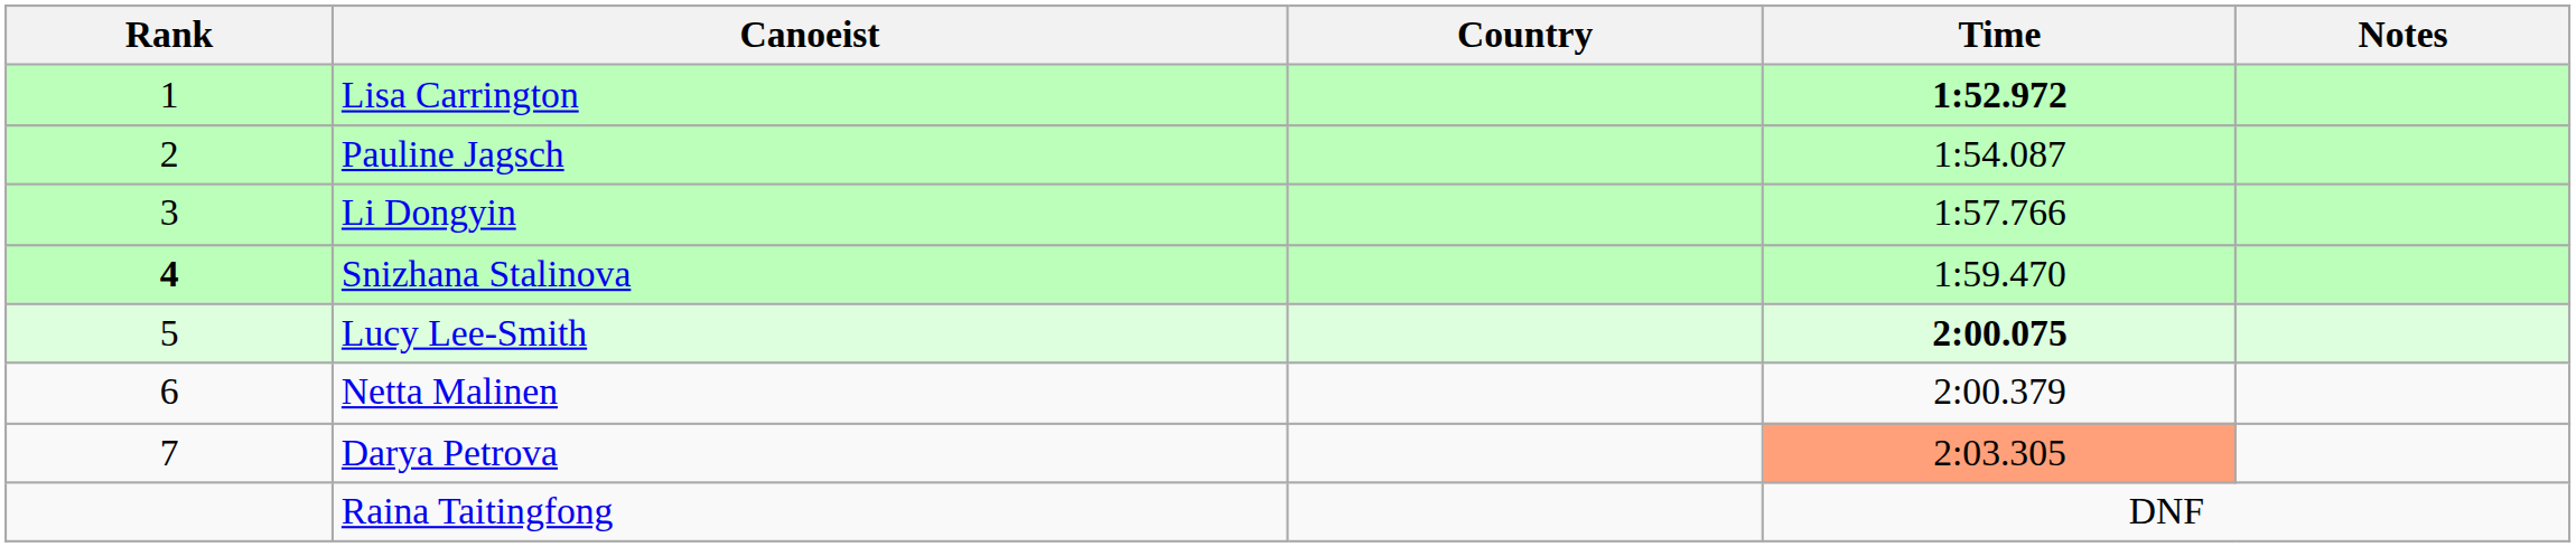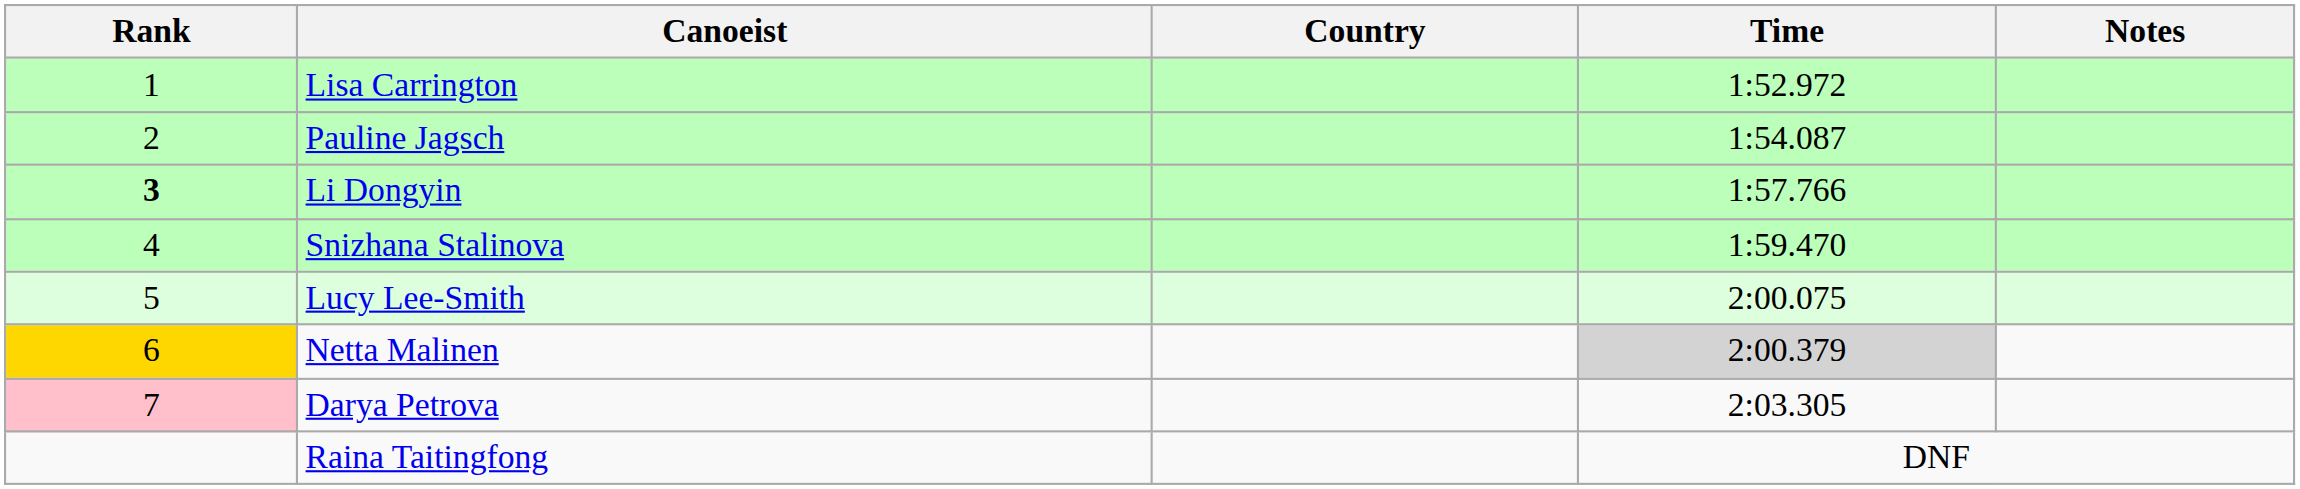Lisa Carrington | Time: bold -> normal
Li Dongyin | Rank: normal -> bold
Snizhana Stalinova | Rank: bold -> normal
Lucy Lee-Smith | Time: bold -> normal
Netta Malinen | Rank: no background -> gold background
Netta Malinen | Time: no background -> lightgrey background
Darya Petrova | Rank: no background -> pink background
Darya Petrova | Time: lightsalmon background -> no background
